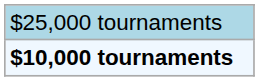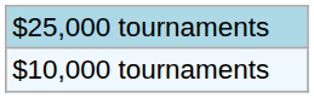row 2 | column 1: bold -> normal
